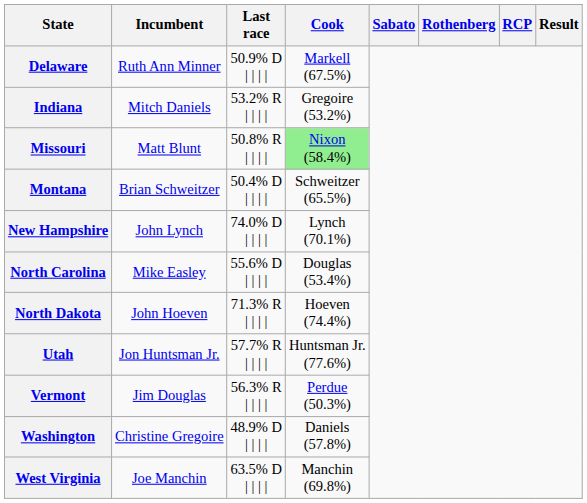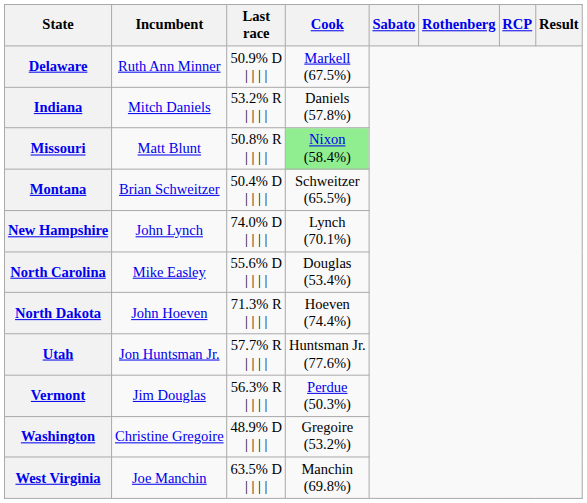Indiana | Cook: Gregoire (53.2%) -> Daniels (57.8%)
Washington | Cook: Daniels (57.8%) -> Gregoire (53.2%)
